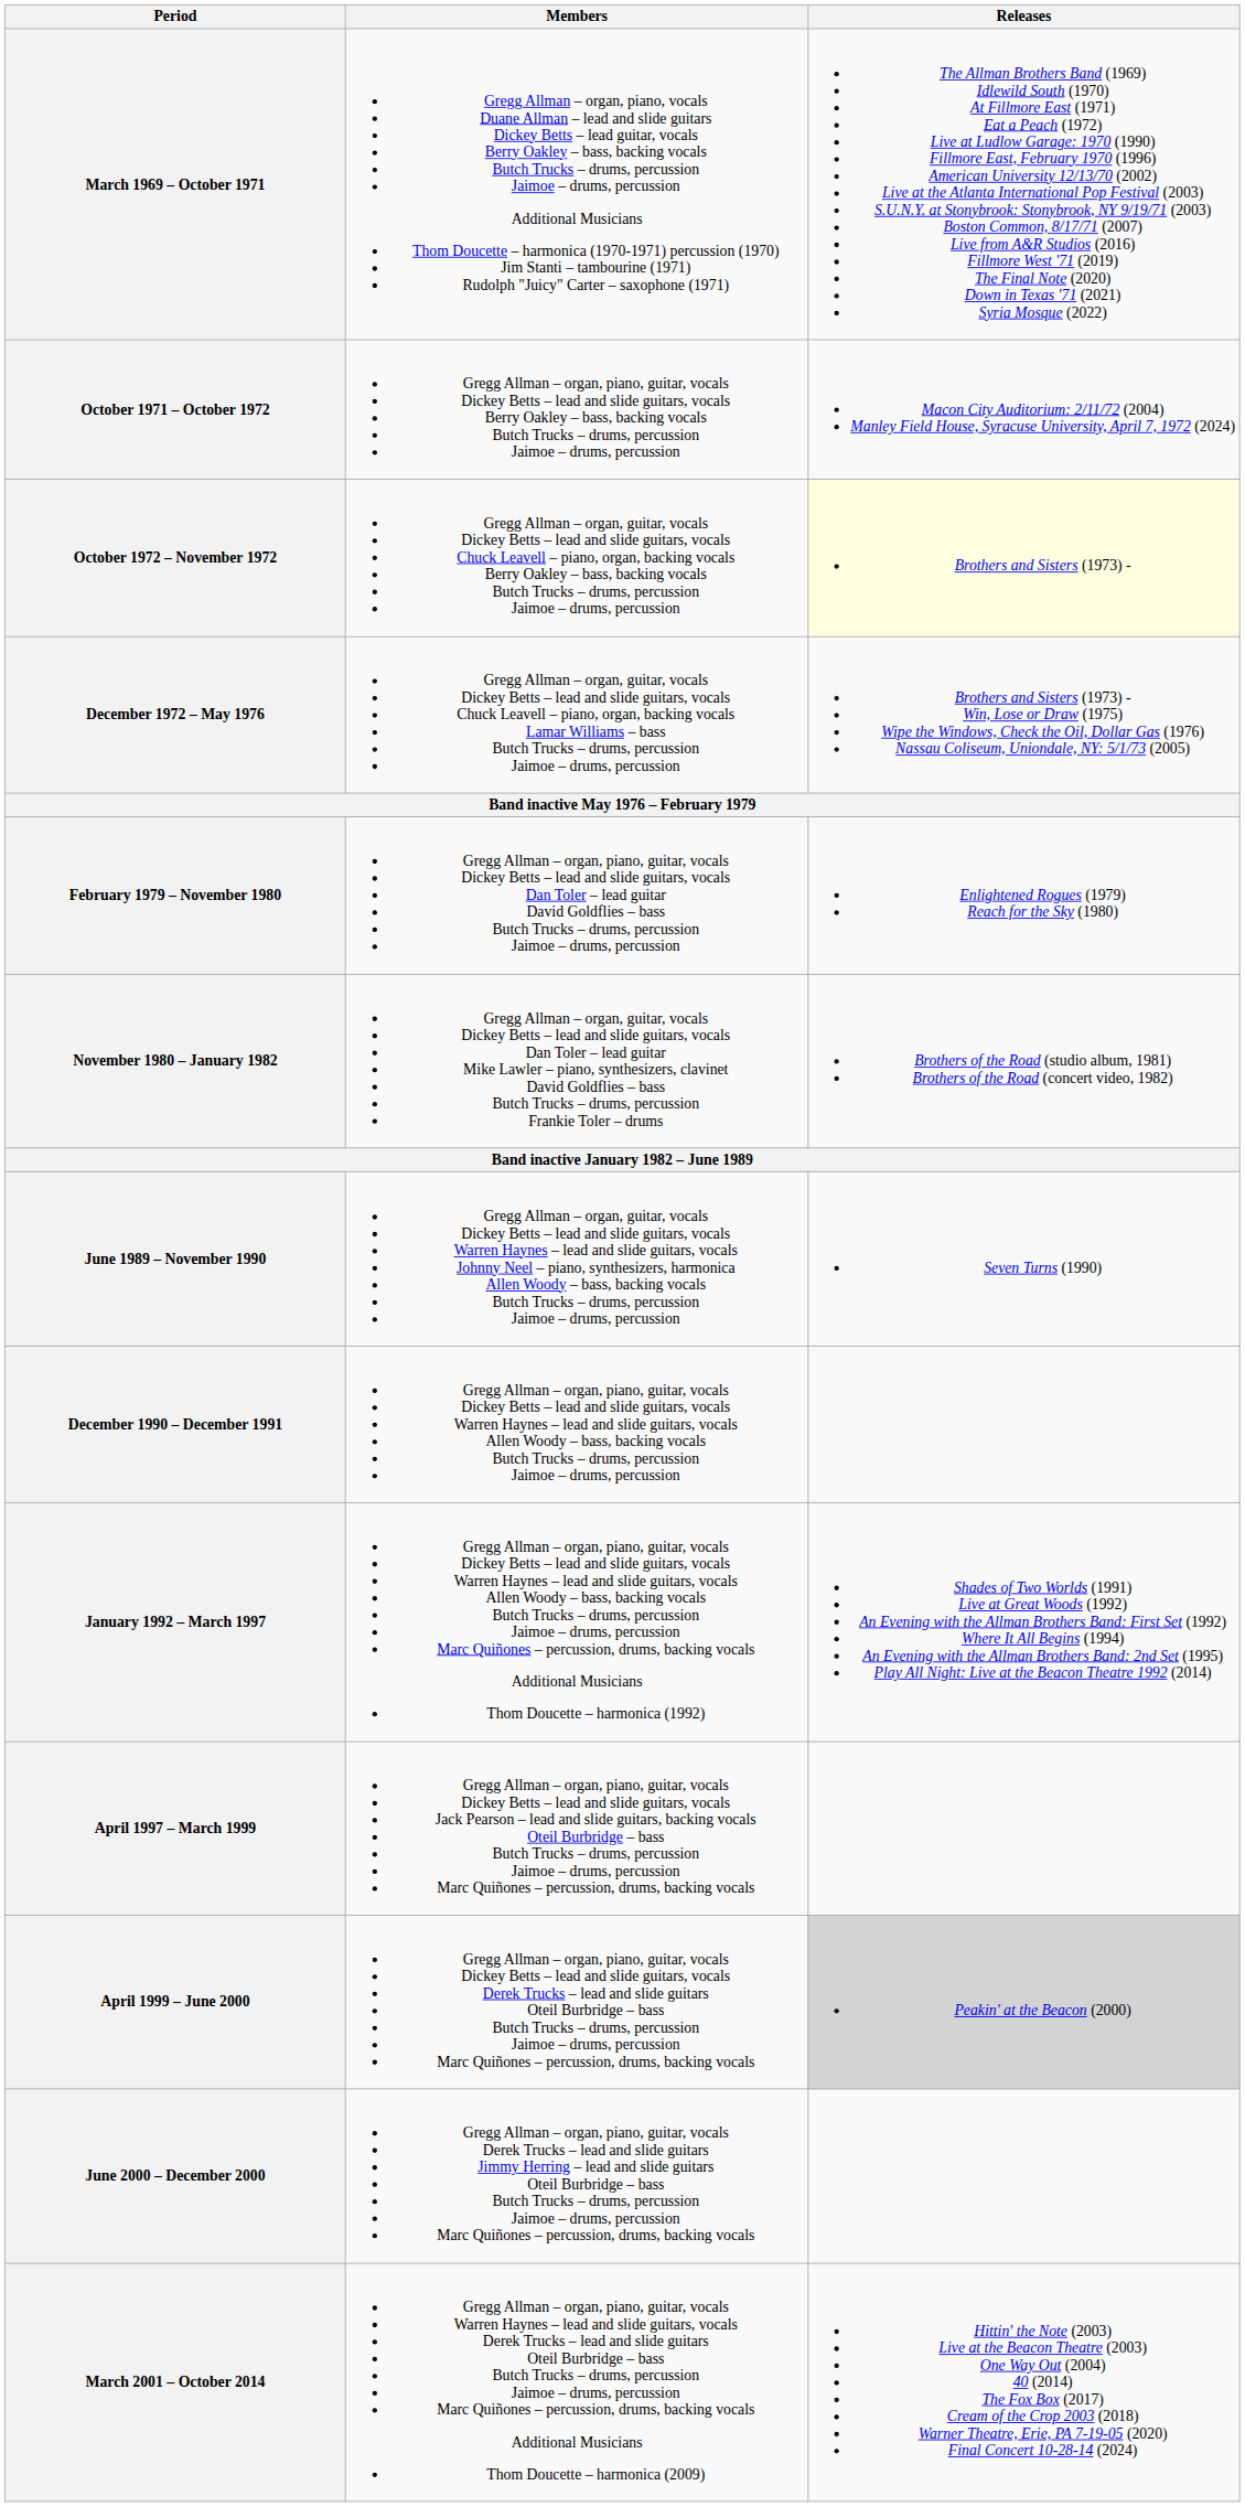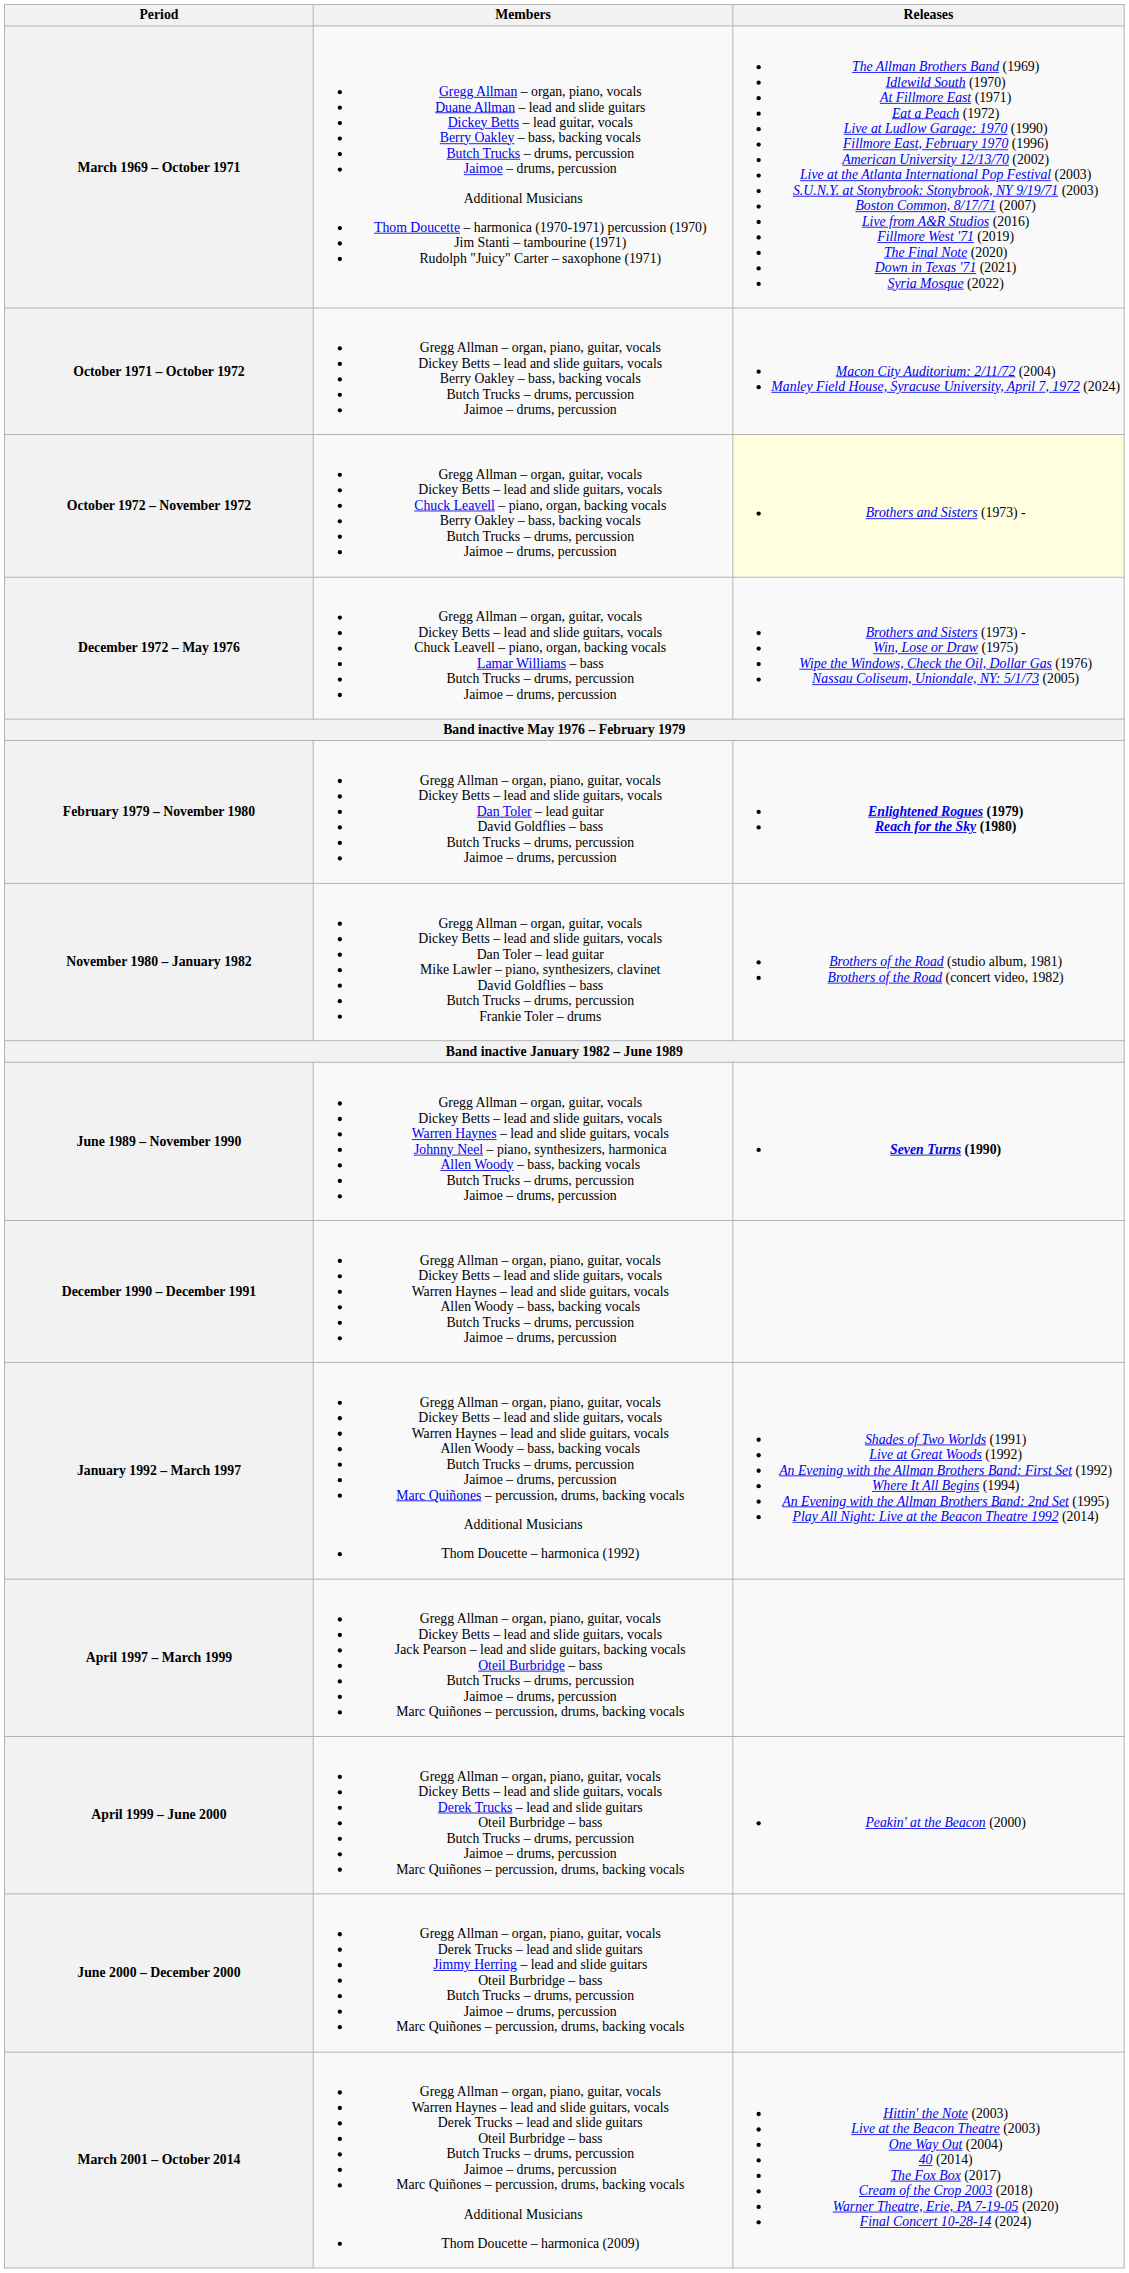February 1979 – November 1980 | Releases: normal -> bold
June 1989 – November 1990 | Releases: normal -> bold
April 1999 – June 2000 | Releases: lightgrey background -> no background
